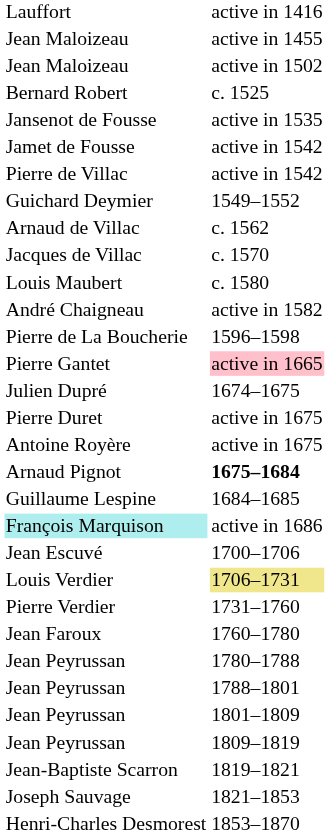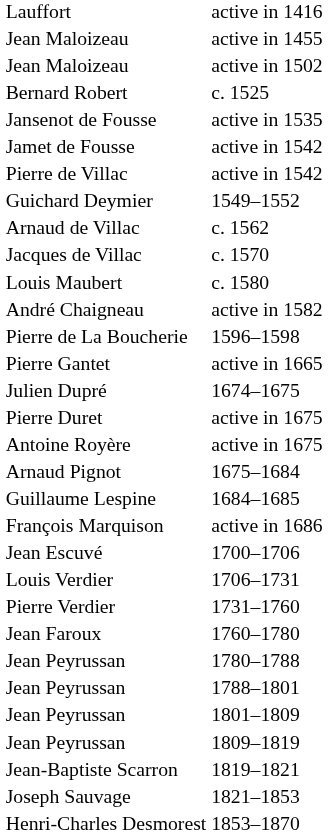row 14 | column 2: pink background -> no background
row 18 | column 2: bold -> normal
row 20 | column 1: paleturquoise background -> no background
row 22 | column 2: khaki background -> no background
